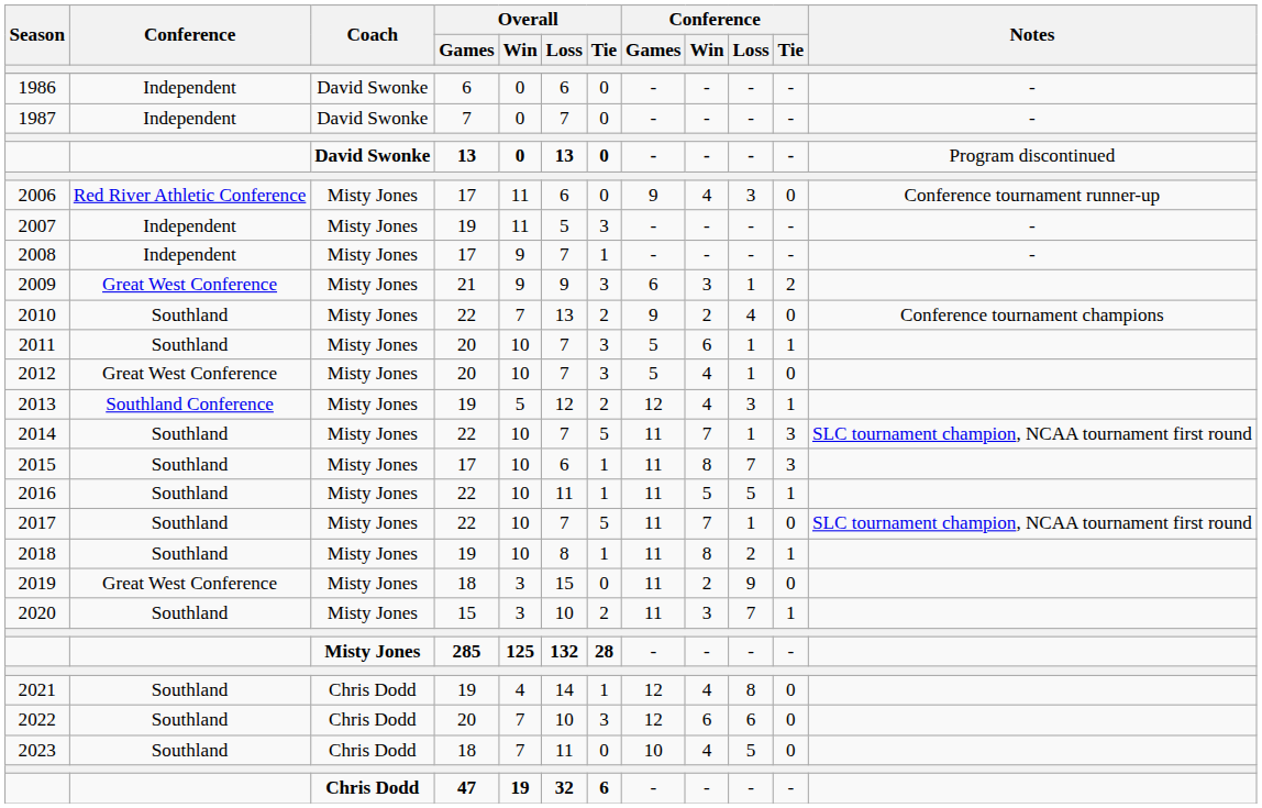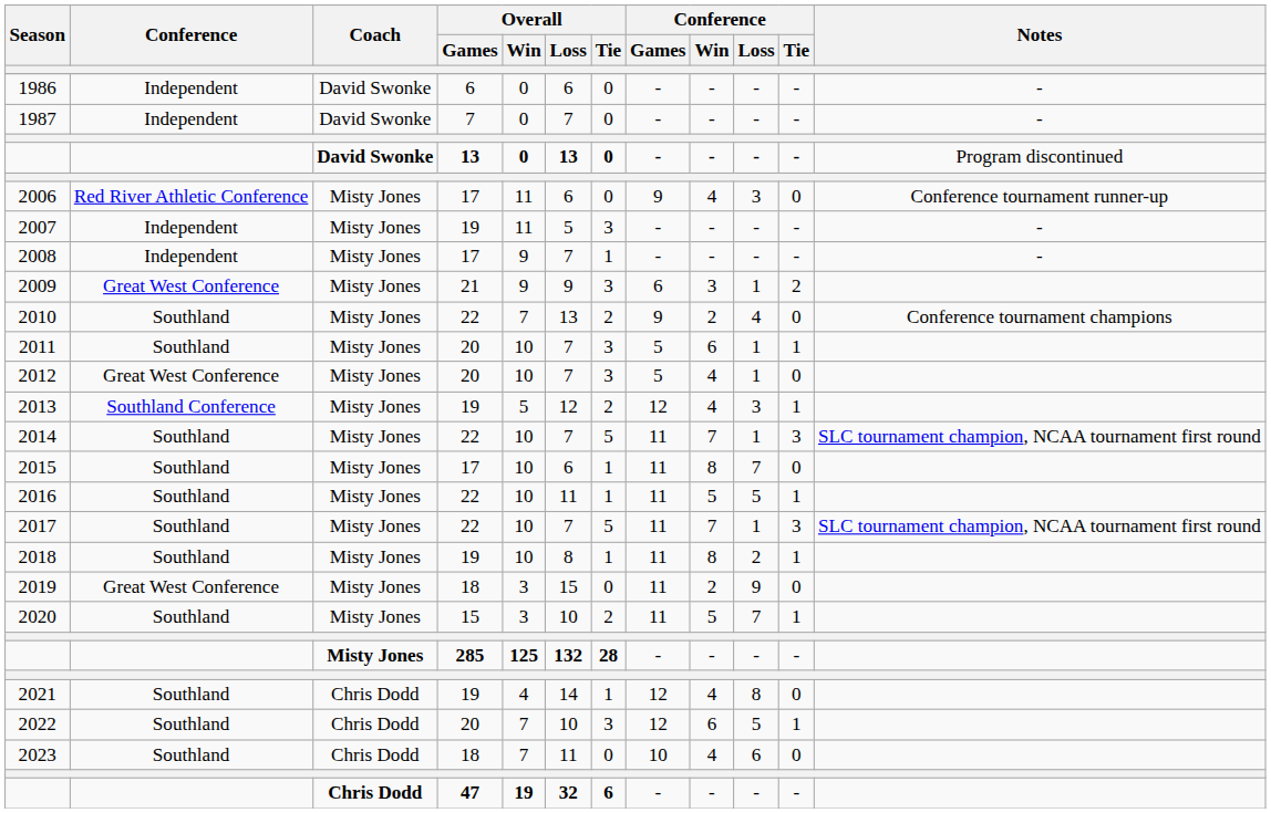2015 | Conference / Tie: 3 -> 0
2017 | Conference / Tie: 0 -> 3
2020 | Conference / Win: 3 -> 5
2022 | Conference / Loss: 6 -> 5
2022 | Conference / Tie: 0 -> 1
2023 | Conference / Loss: 5 -> 6
